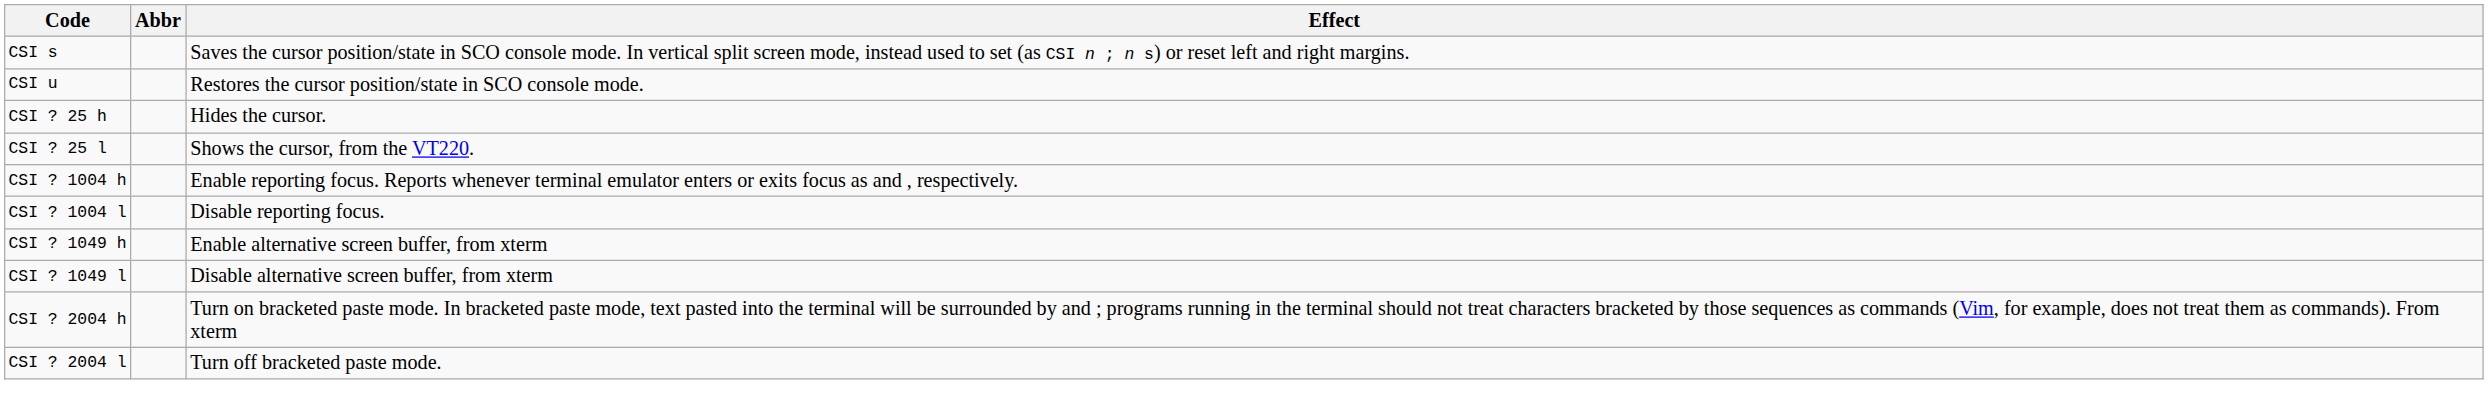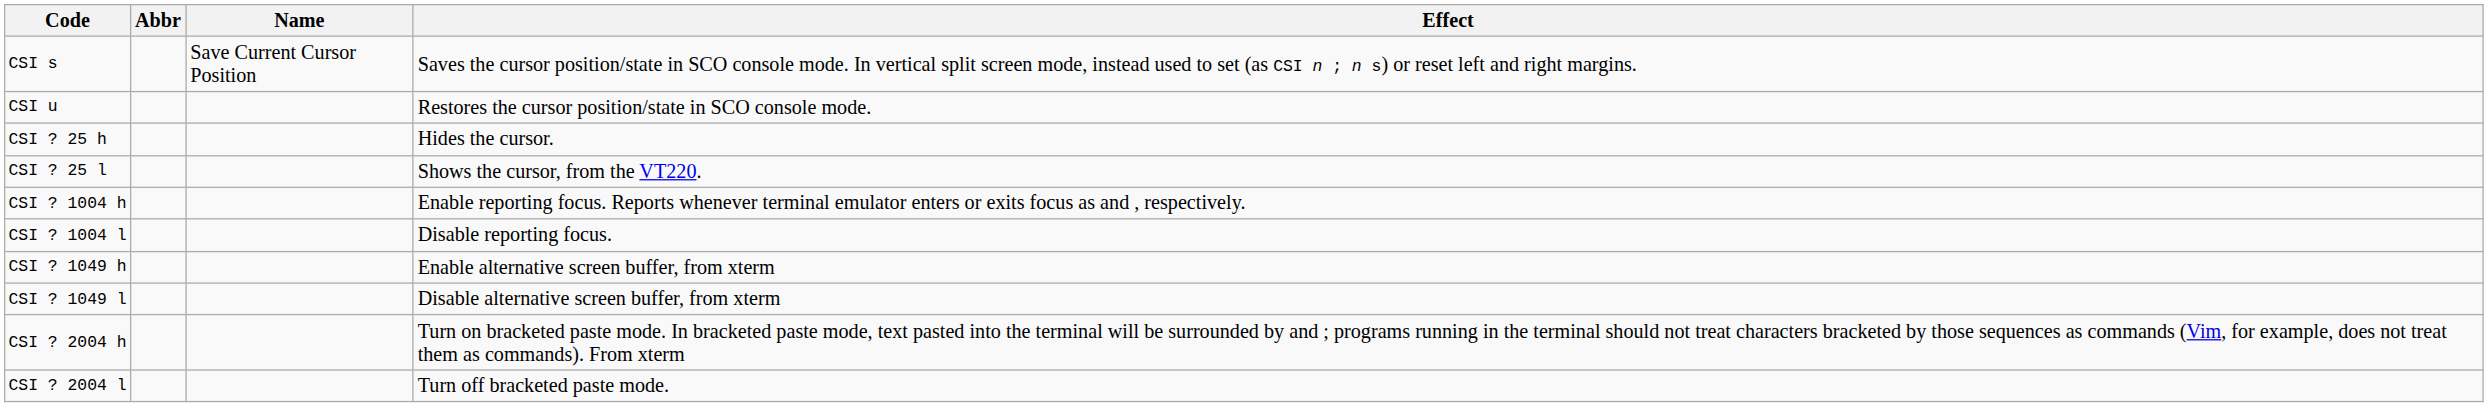+ column: Name | Save Current Cursor Position
